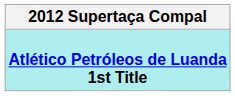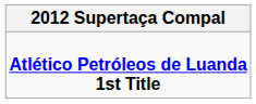row 2 | column 1: paleturquoise background -> no background
